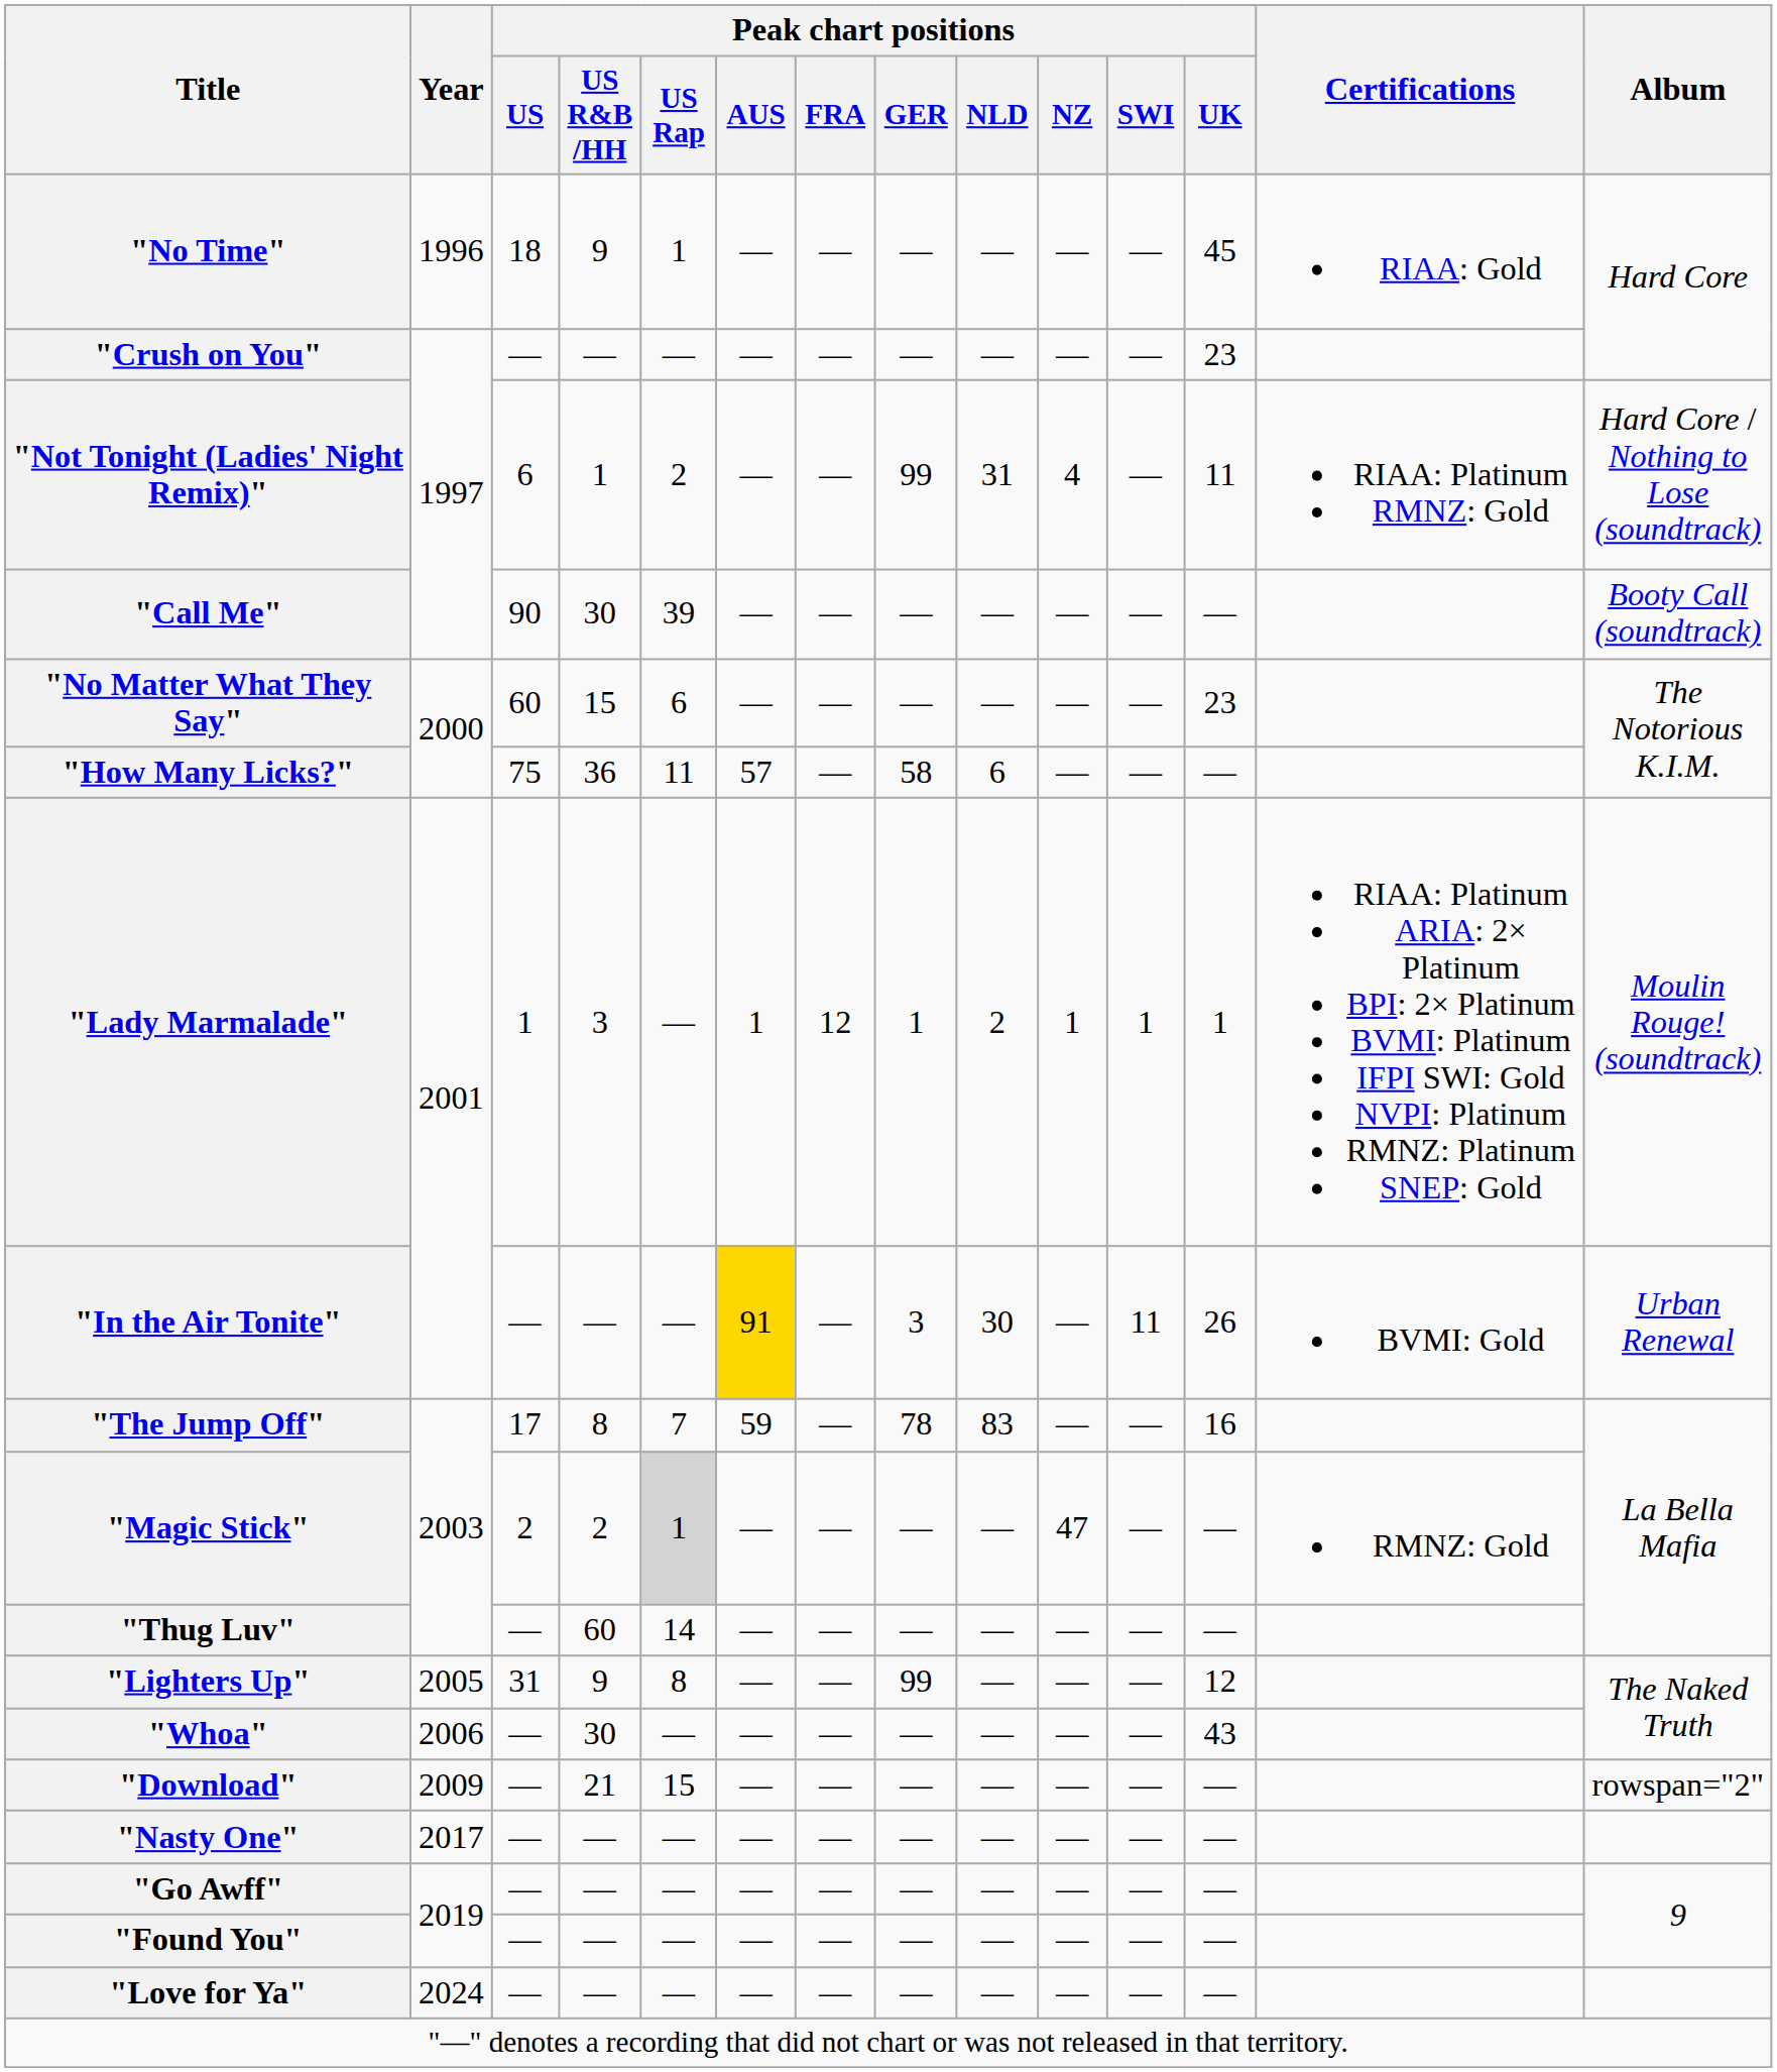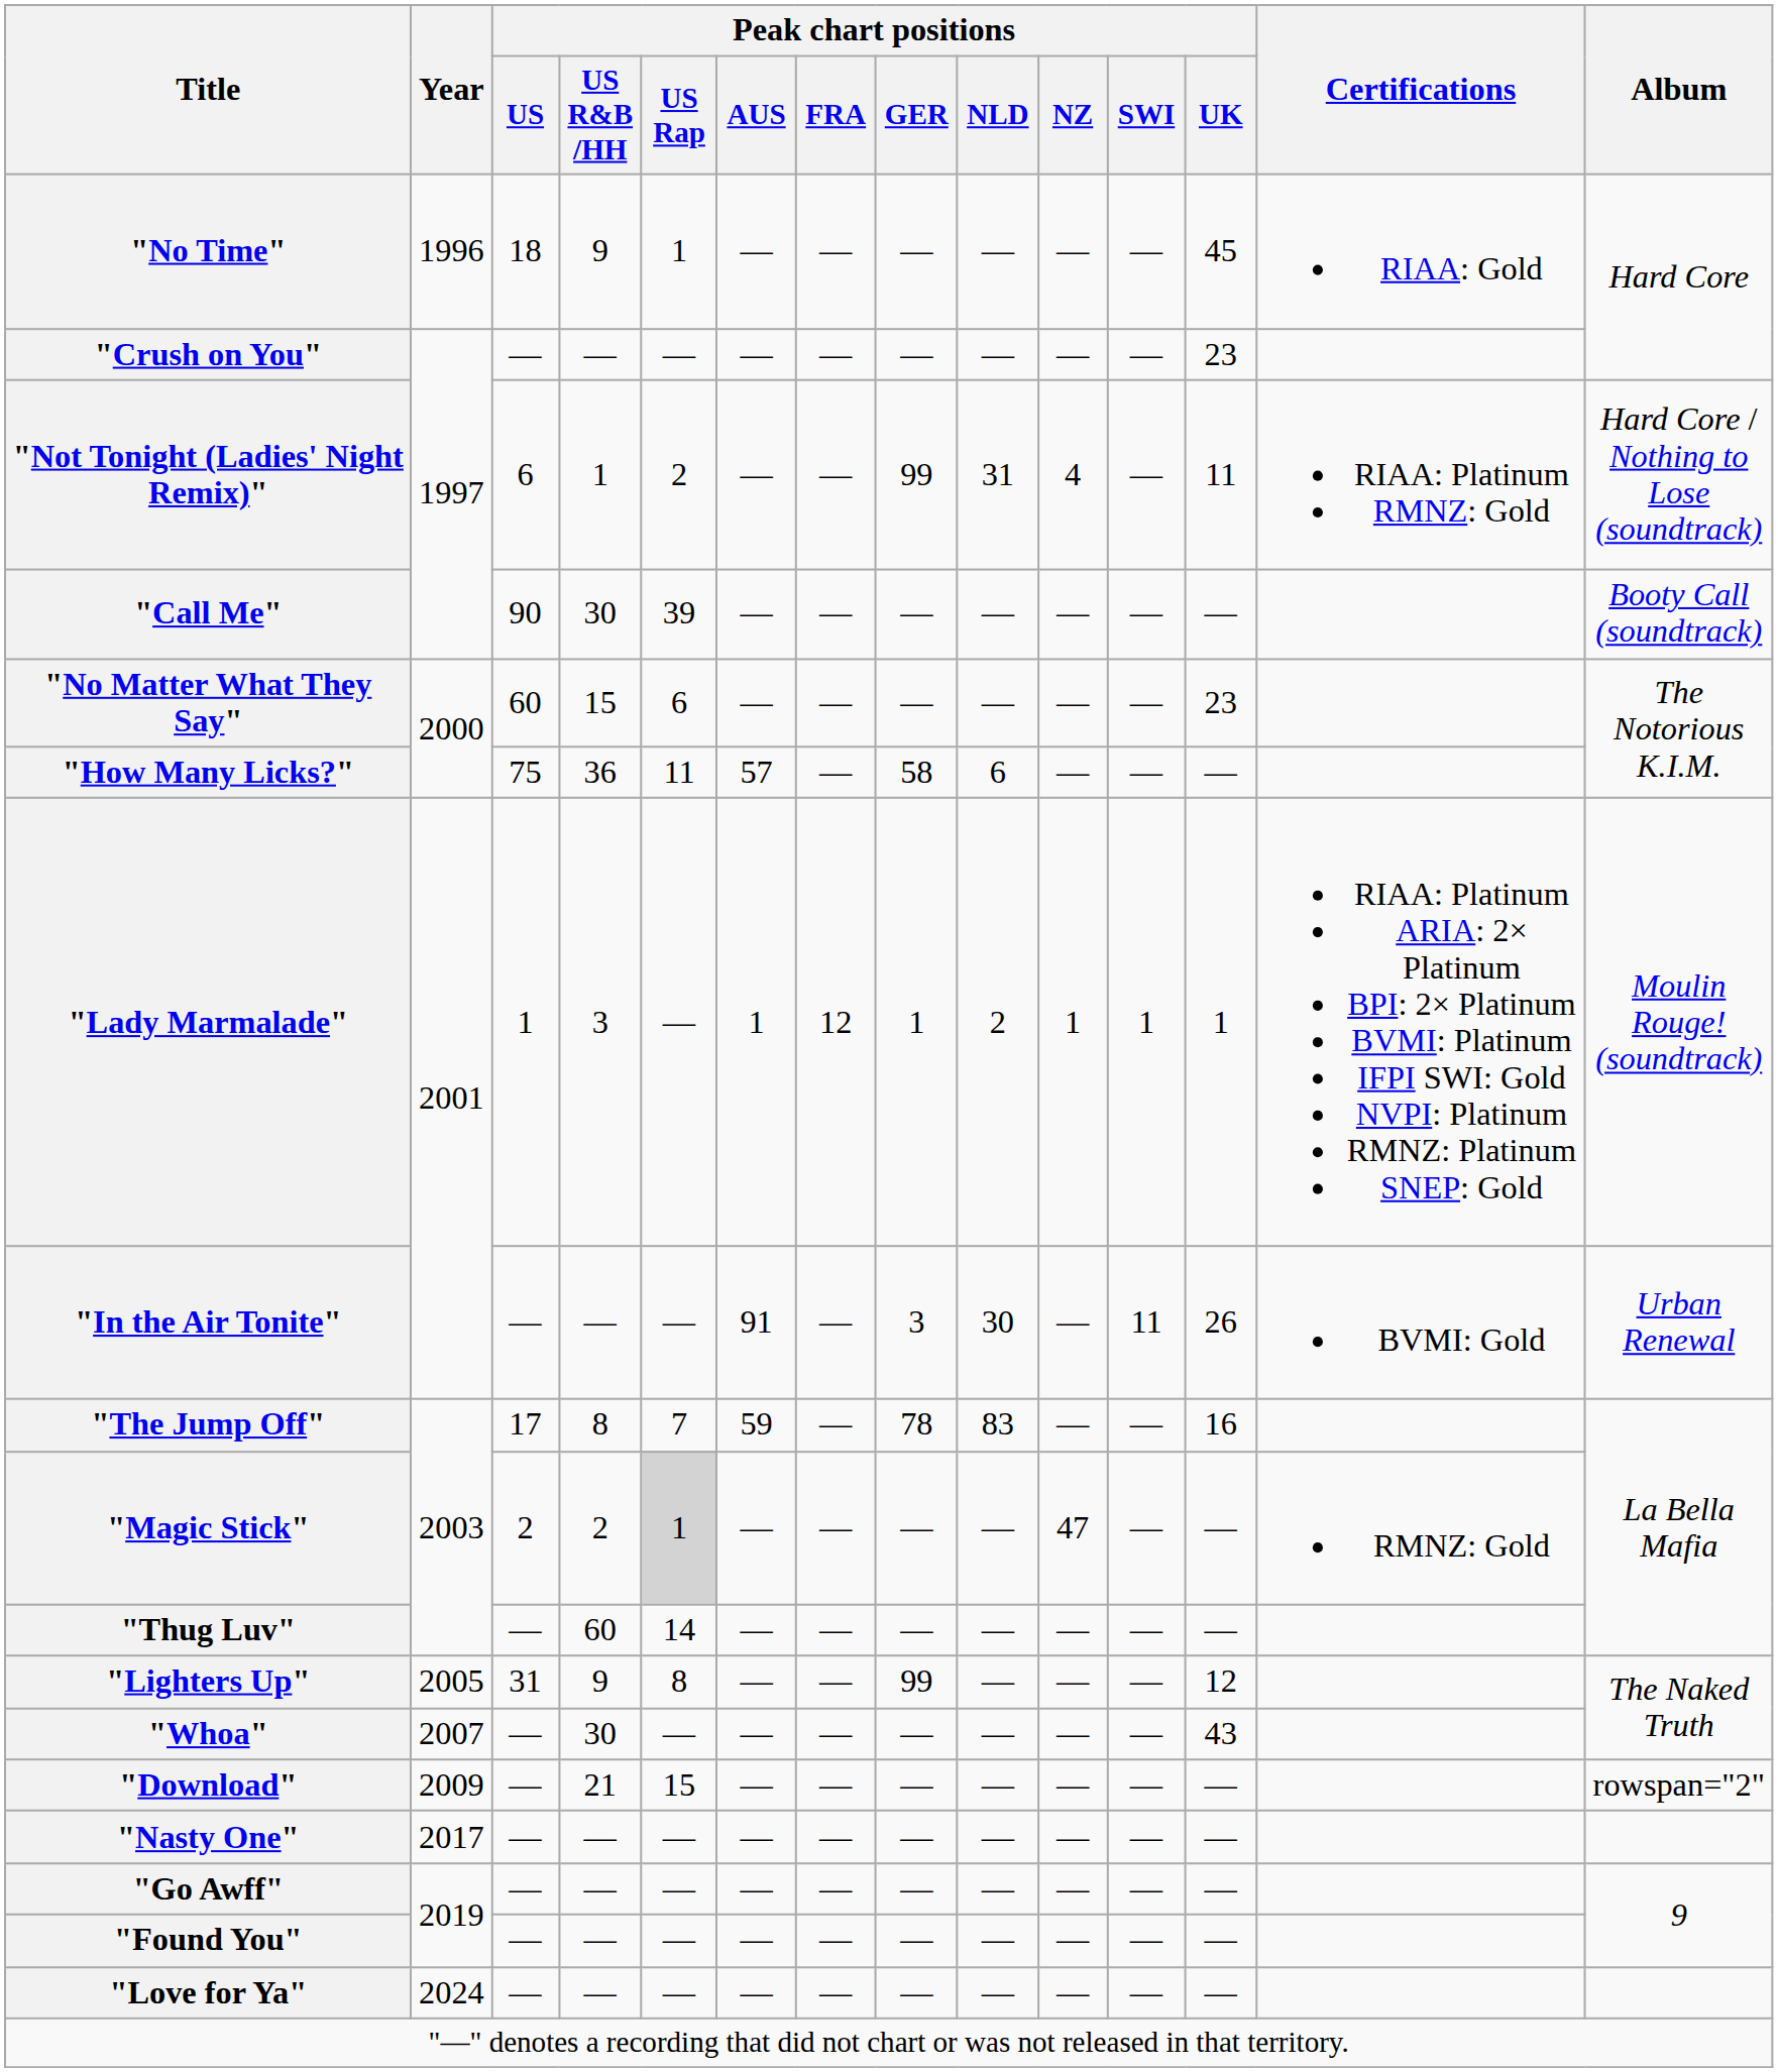"In the Air Tonite" | Peak chart positions / AUS: gold background -> no background
"Whoa" | Year: 2006 -> 2007
